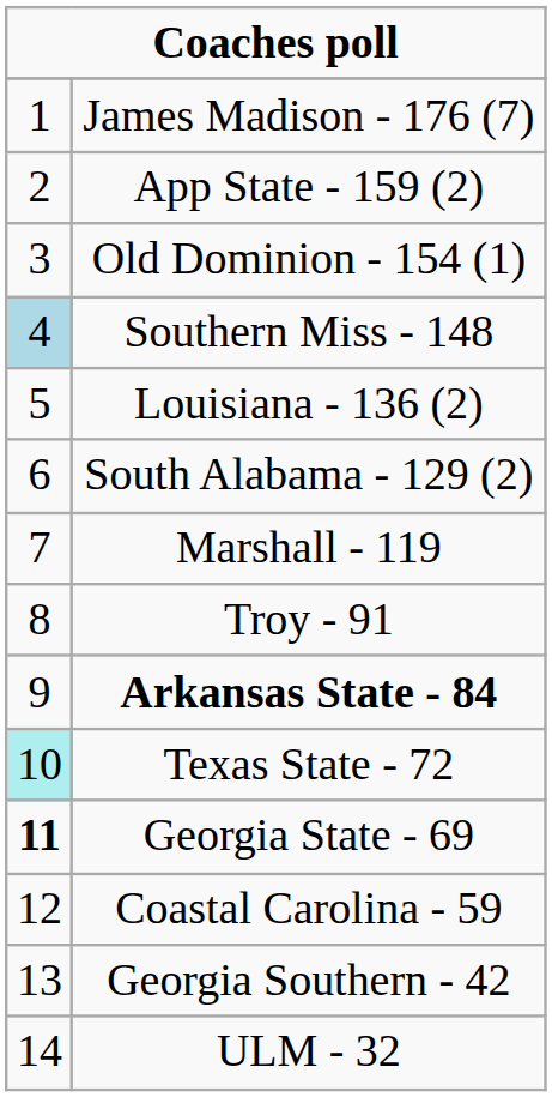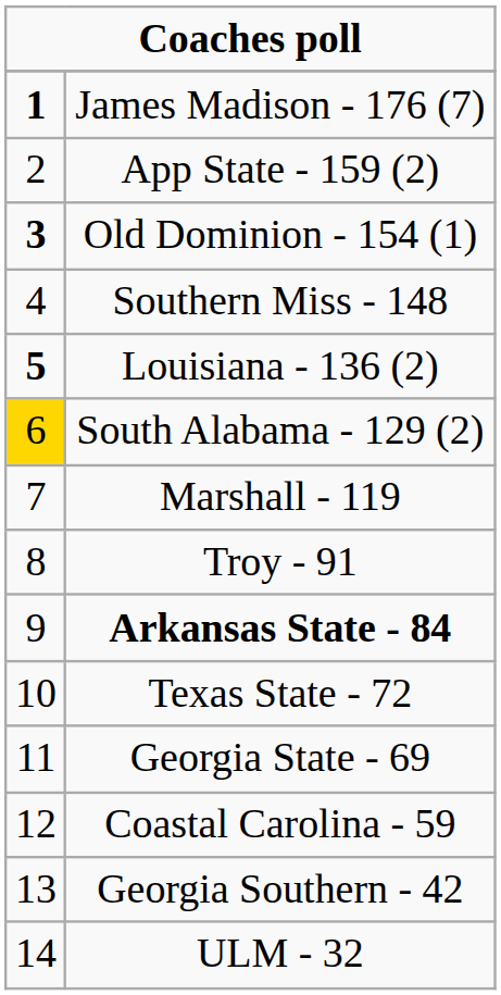James Madison - 176 (7) | column 1: normal -> bold
Old Dominion - 154 (1) | column 1: normal -> bold
Southern Miss - 148 | column 1: lightblue background -> no background
Louisiana - 136 (2) | column 1: normal -> bold
South Alabama - 129 (2) | column 1: no background -> gold background
Texas State - 72 | column 1: paleturquoise background -> no background
Georgia State - 69 | column 1: bold -> normal
